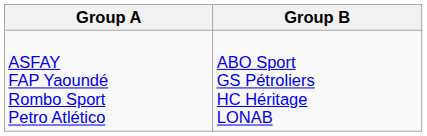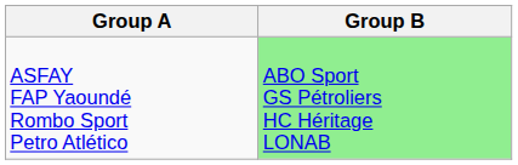ASFAY FAP Yaoundé Rombo Sport Petro Atlético | Group B: no background -> lightgreen background
